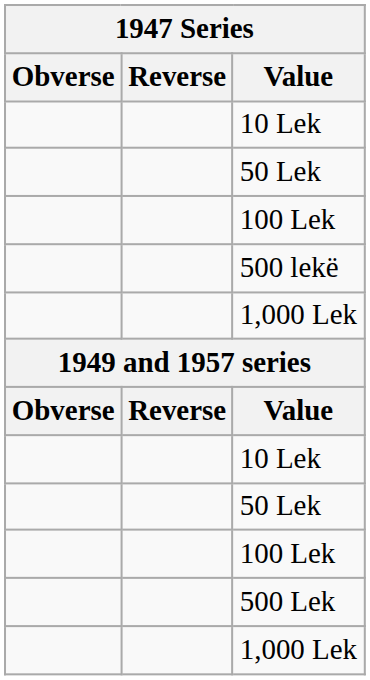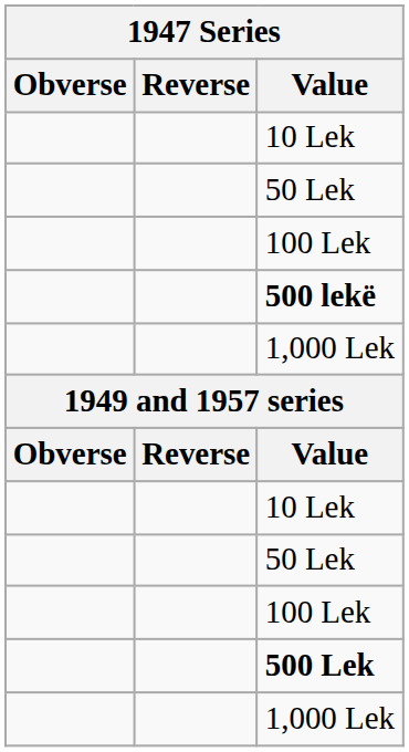500 lekë | 1947 Series / Value: normal -> bold
500 Lek | 1947 Series / Value: normal -> bold
